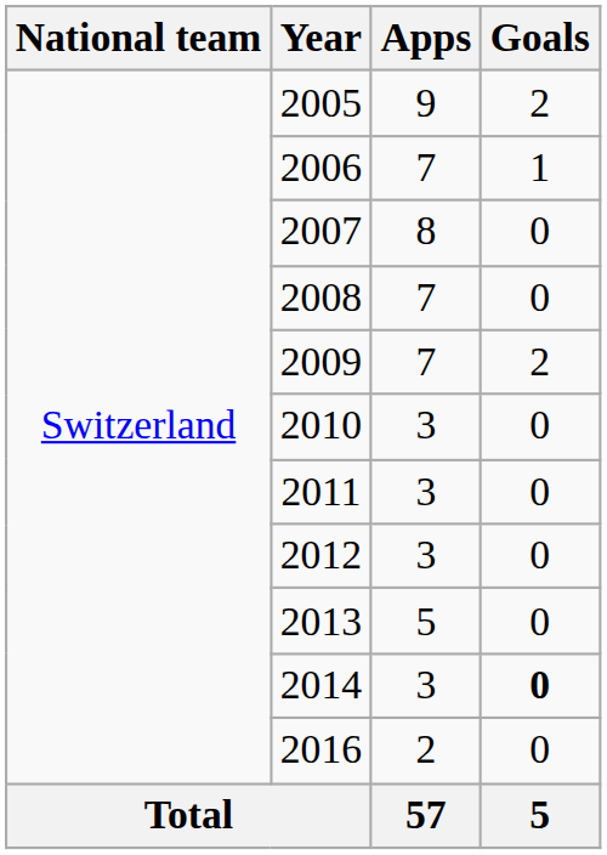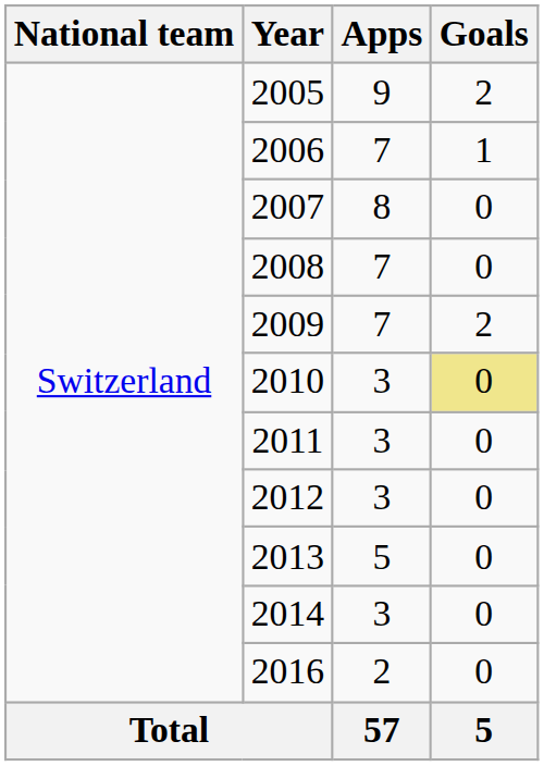2010 | Goals: no background -> khaki background
2014 | Goals: bold -> normal
